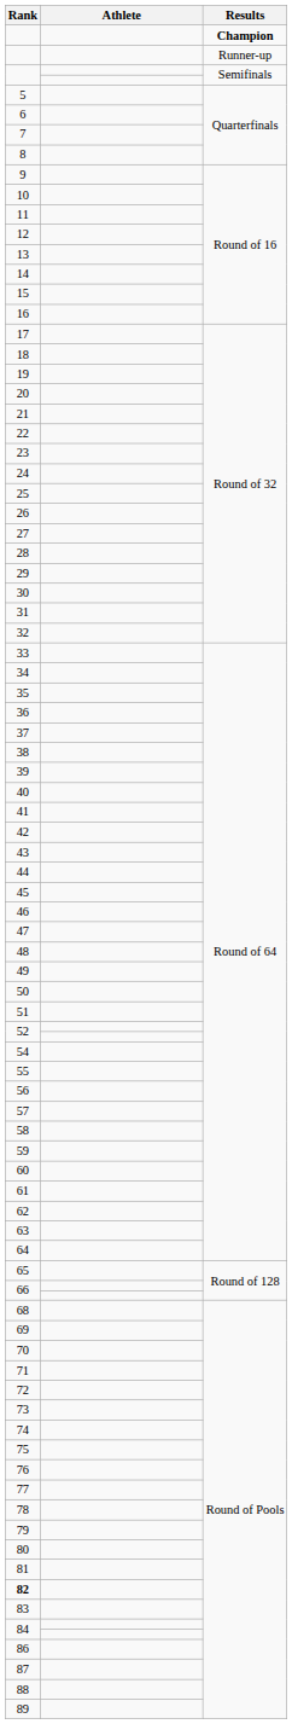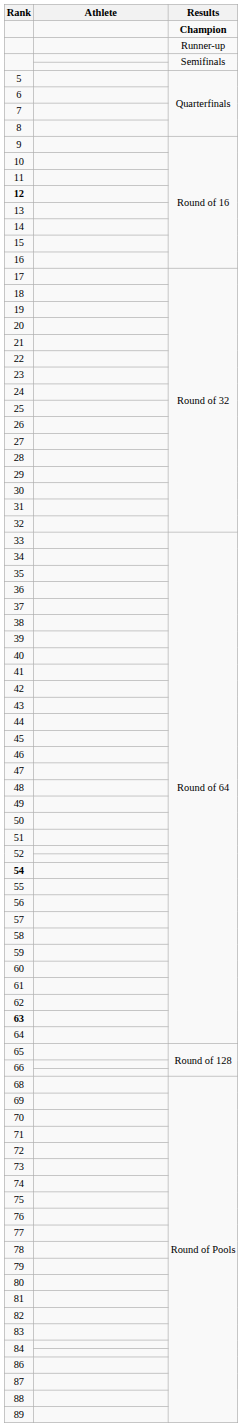12 | Rank: normal -> bold
54 | Rank: normal -> bold
63 | Rank: normal -> bold
82 | Rank: bold -> normal
